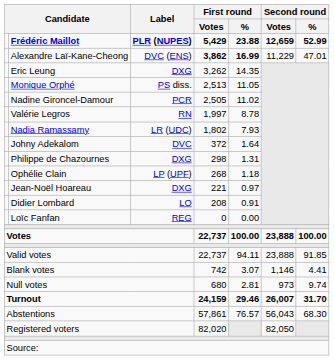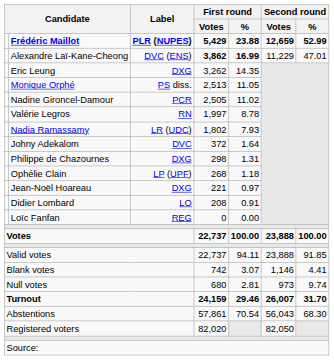Abstentions | First round / %: 76.57 -> 70.54
